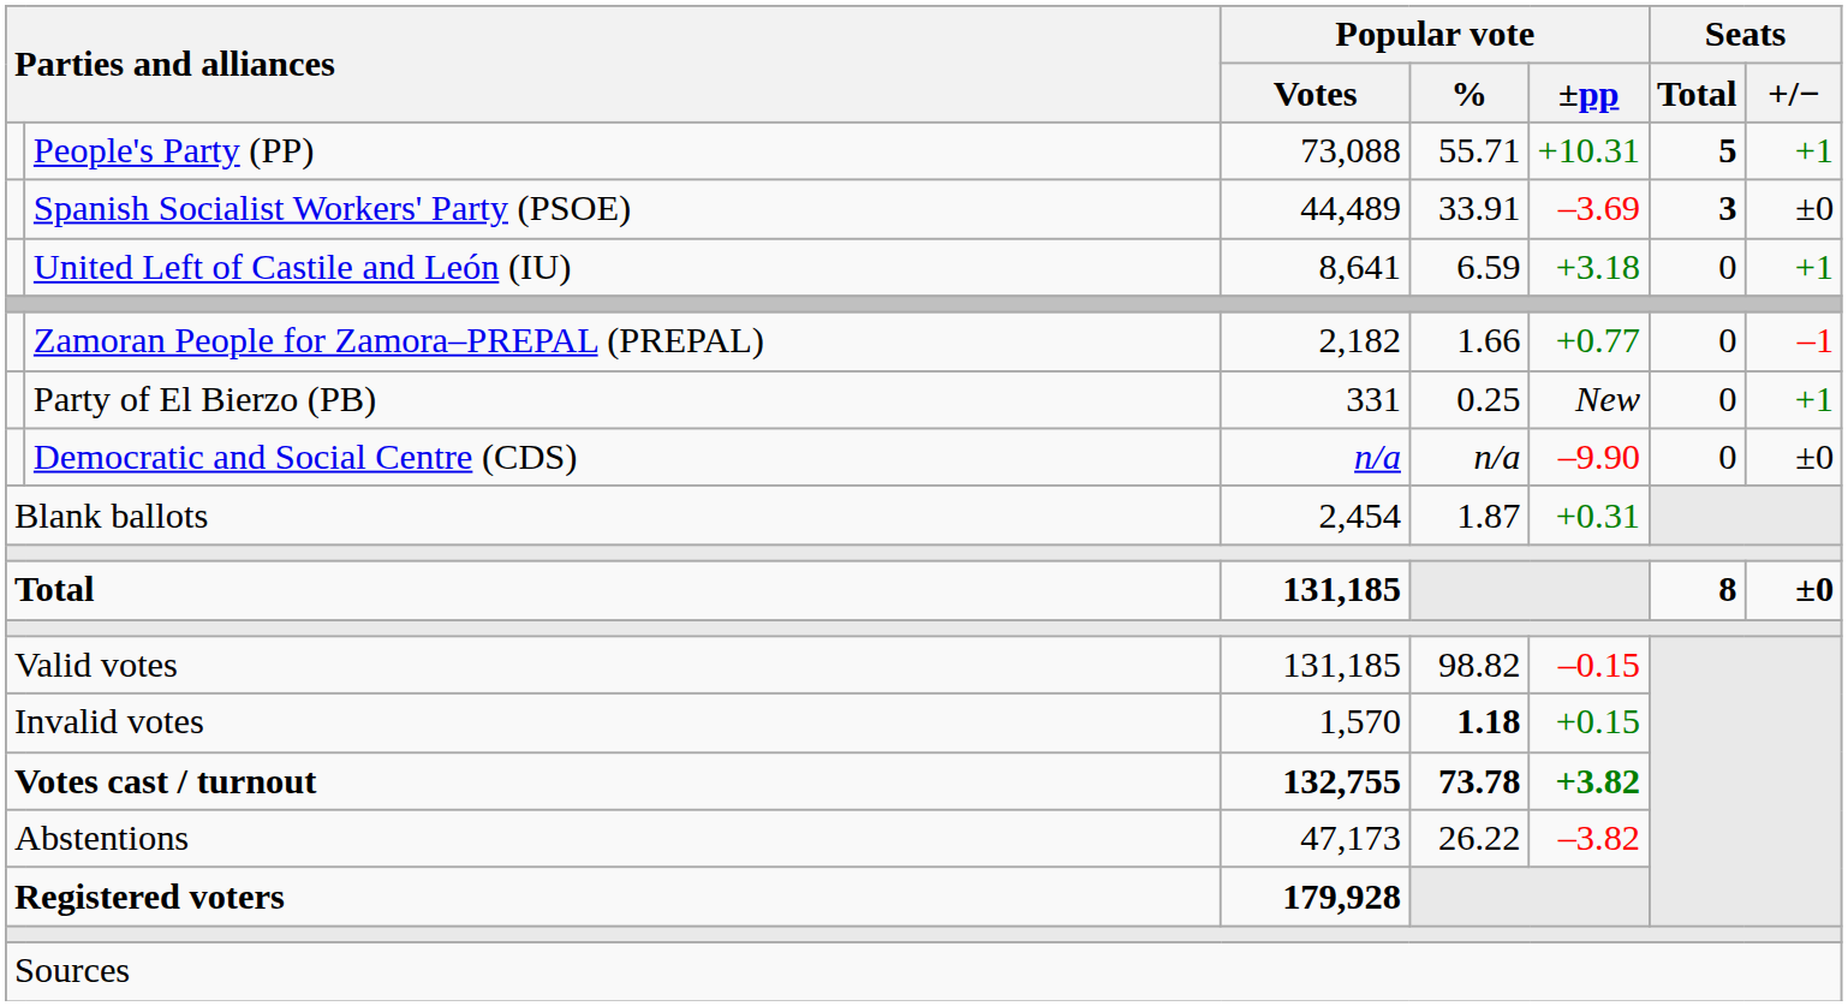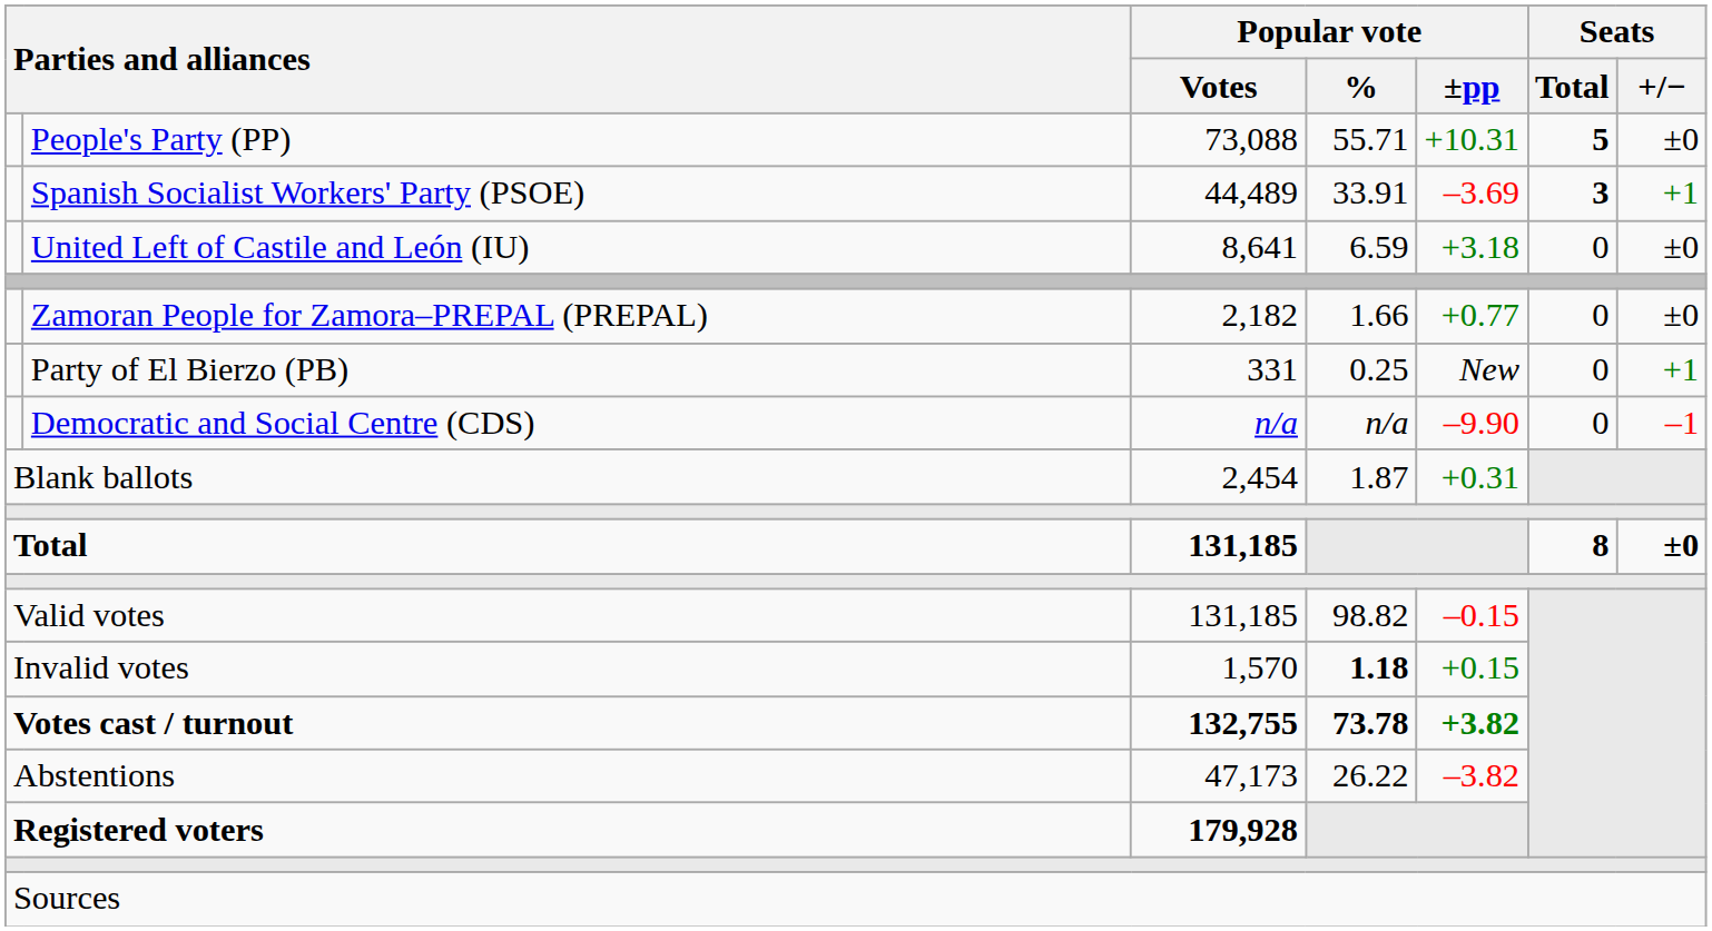People's Party (PP) | Seats / +/−: +1 -> ±0
Spanish Socialist Workers' Party (PSOE) | Seats / +/−: ±0 -> +1
United Left of Castile and León (IU) | Seats / +/−: +1 -> ±0
Zamoran People for Zamora–PREPAL (PREPAL) | Seats / +/−: –1 -> ±0
Democratic and Social Centre (CDS) | Seats / +/−: ±0 -> –1
